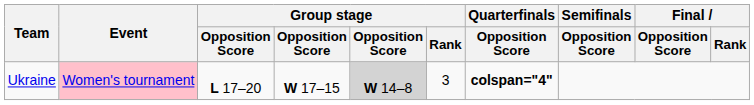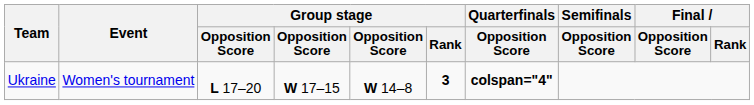Ukraine | Event: pink background -> no background
Ukraine | column 5: lightgrey background -> no background
Ukraine | Group stage / Rank: normal -> bold
